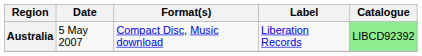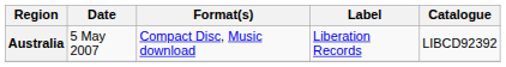Australia | Catalogue: lightgreen background -> no background
